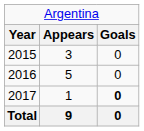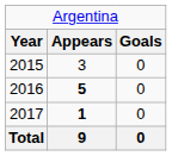2016 | column 2: normal -> bold
2017 | column 2: normal -> bold
2017 | column 3: bold -> normal
